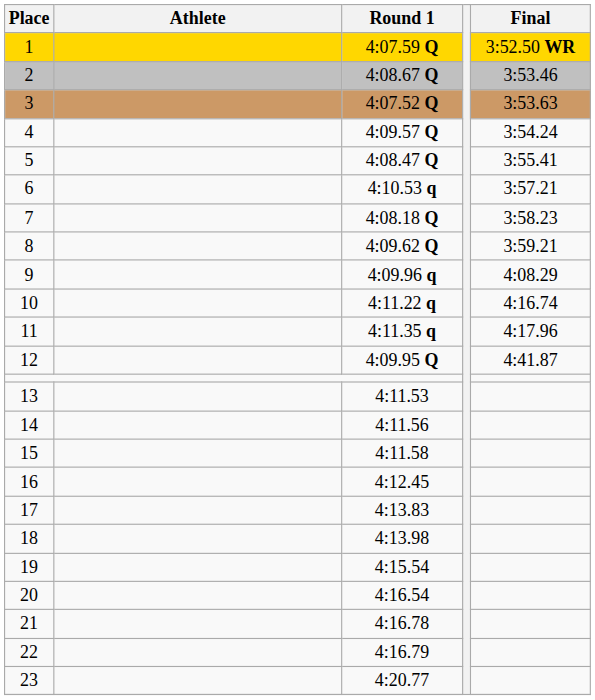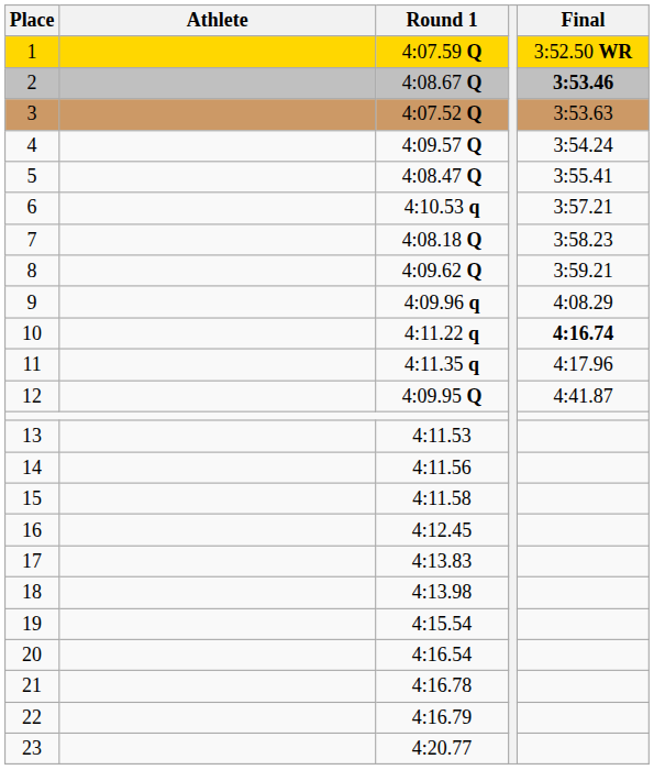2 | Final: normal -> bold
10 | Final: normal -> bold
